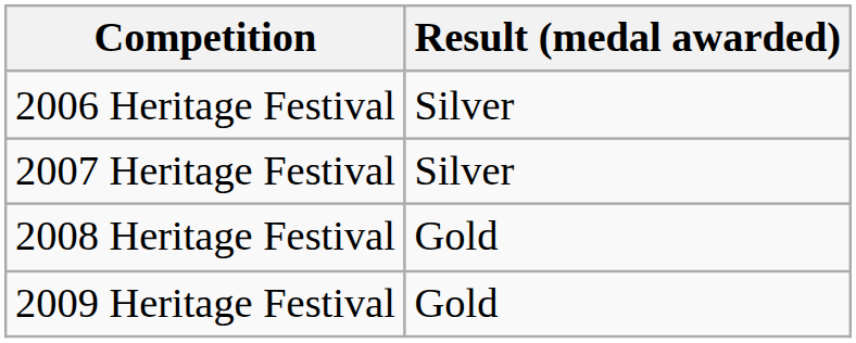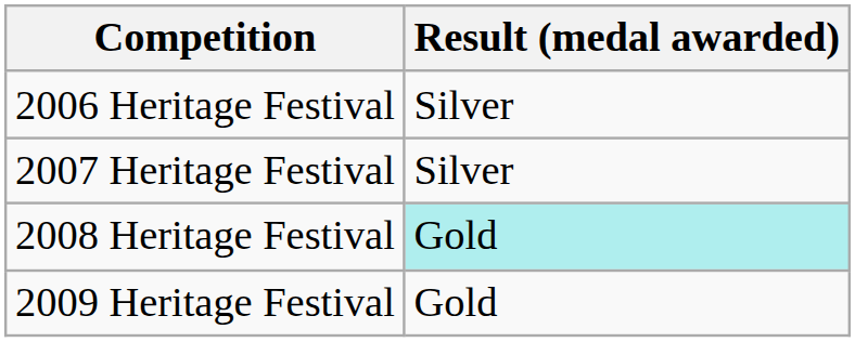2008 Heritage Festival | Result (medal awarded): no background -> paleturquoise background
